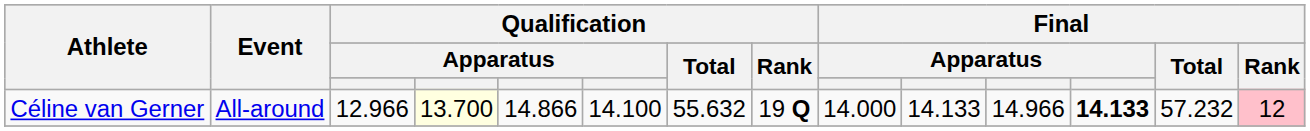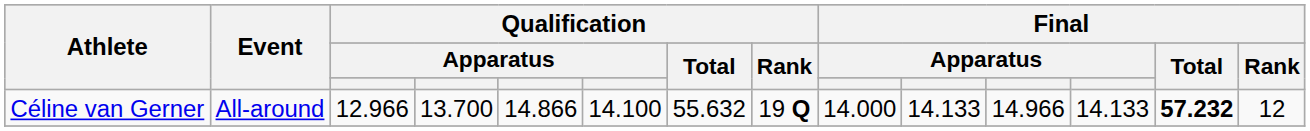row 4 | column 4: lightyellow background -> no background
row 4 | column 12: bold -> normal
row 4 | Final / Total: normal -> bold
row 4 | Final / Rank: pink background -> no background
